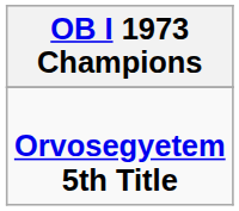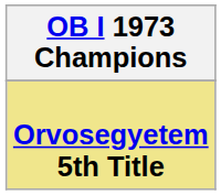row 2 | column 1: no background -> khaki background
